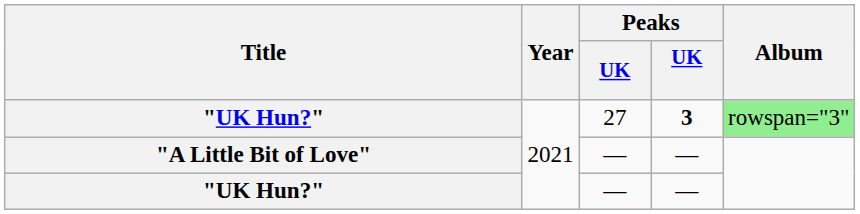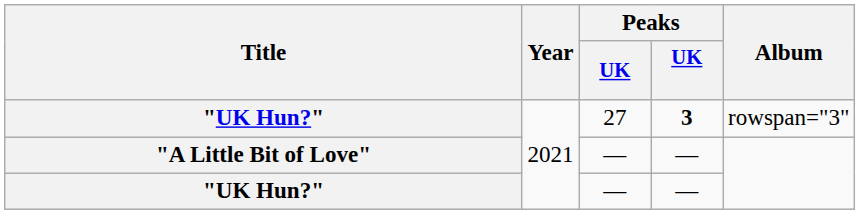"UK Hun?" / 27 | Album: lightgreen background -> no background
